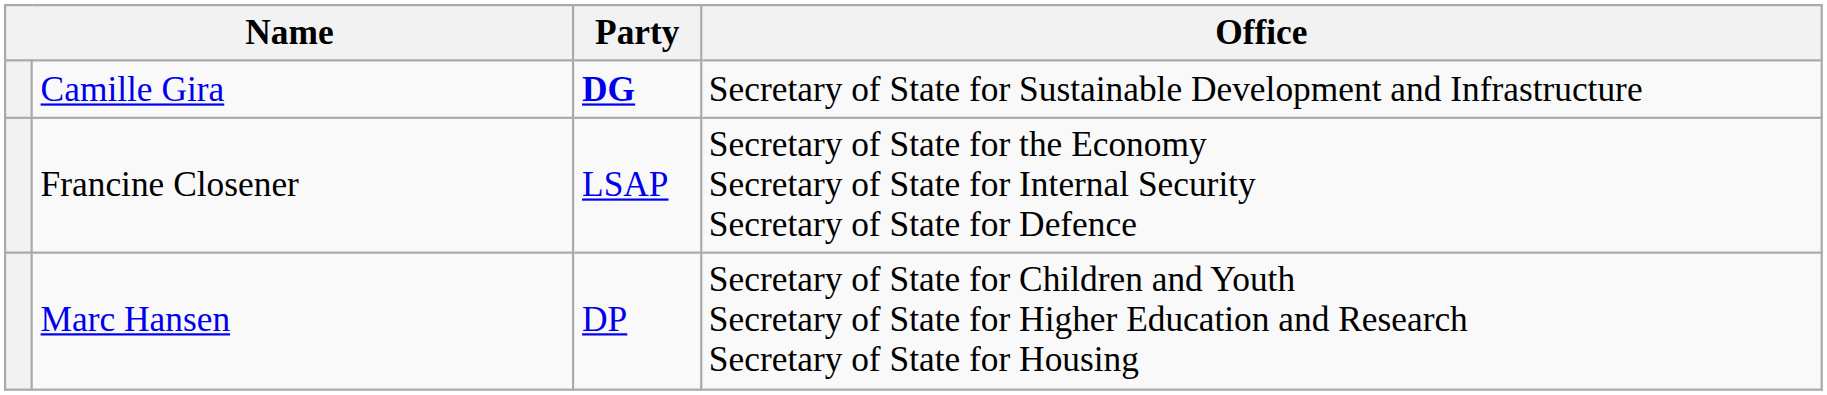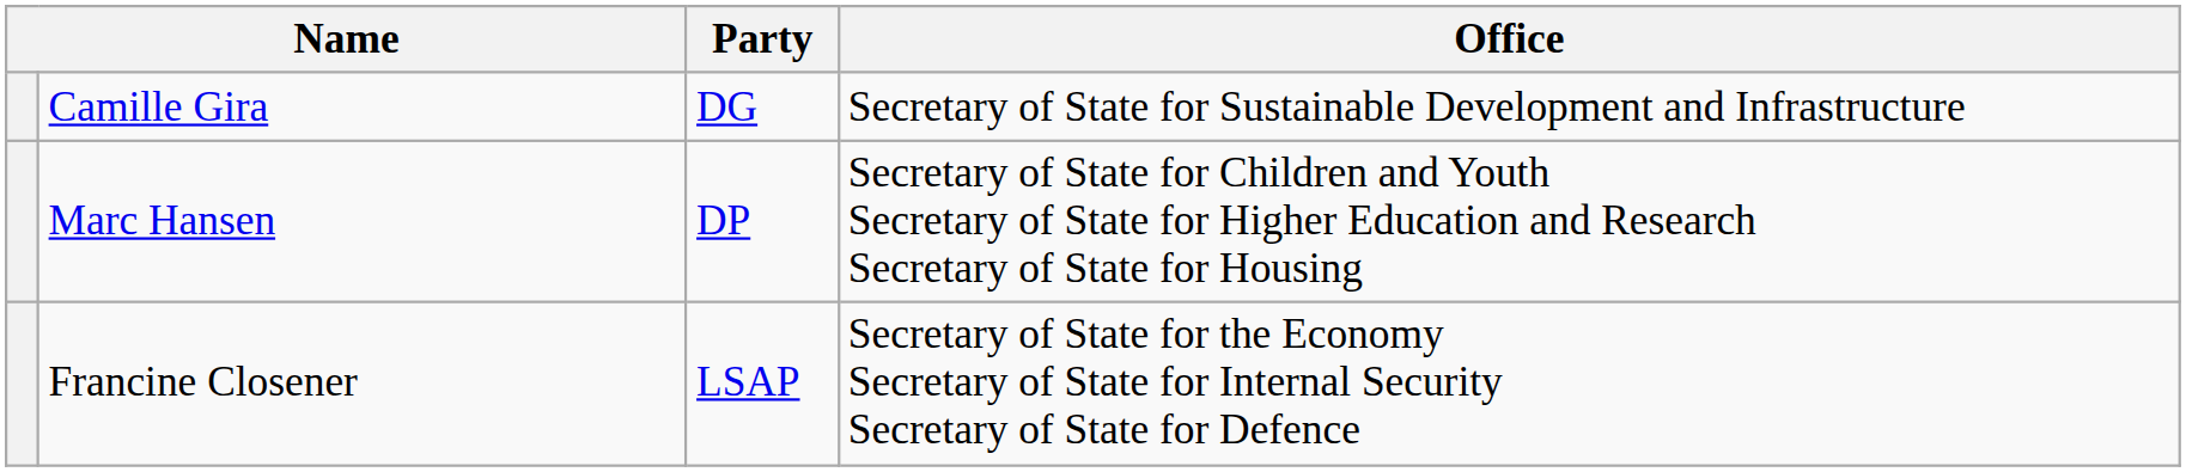Camille Gira | Party: bold -> normal
rows swapped: Francine Closener <-> Marc Hansen
